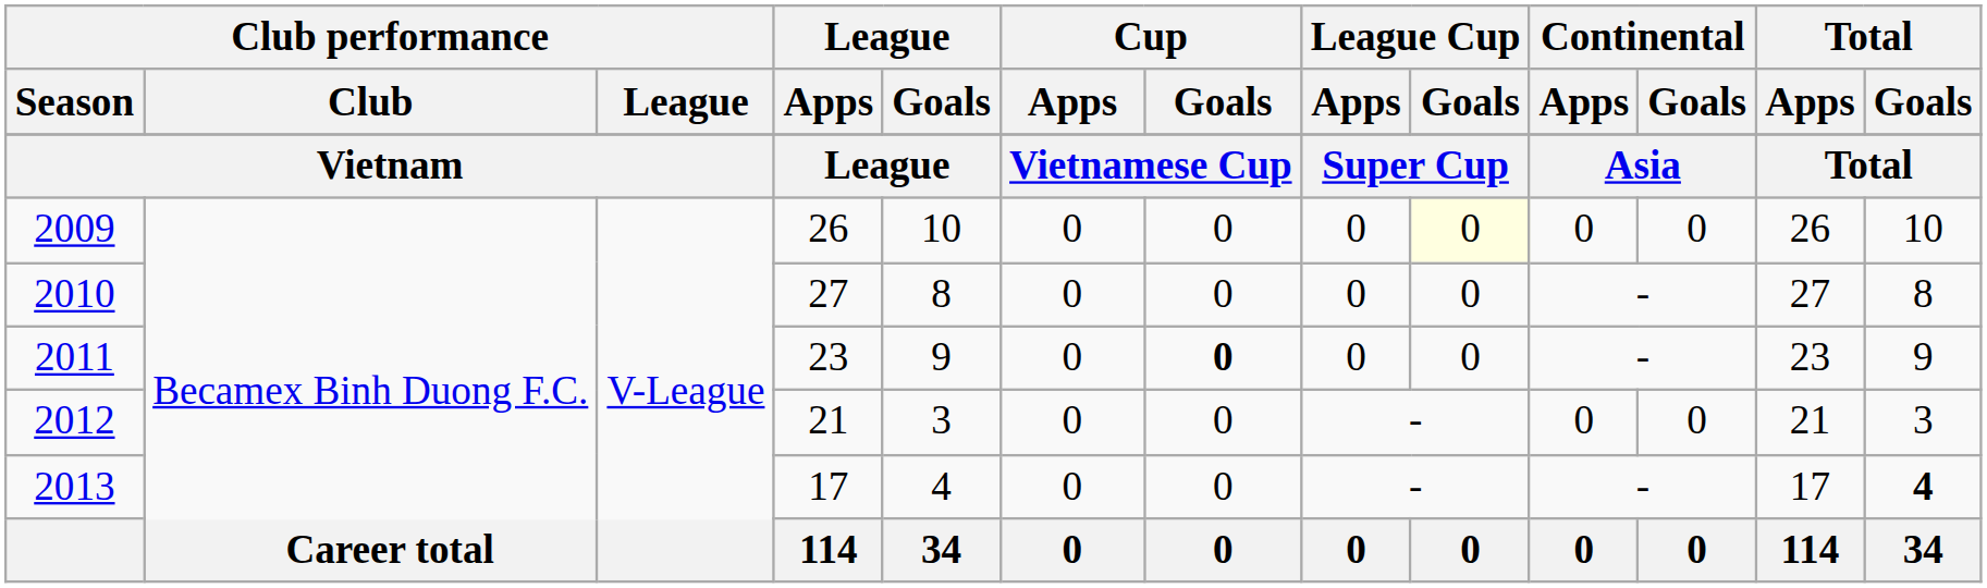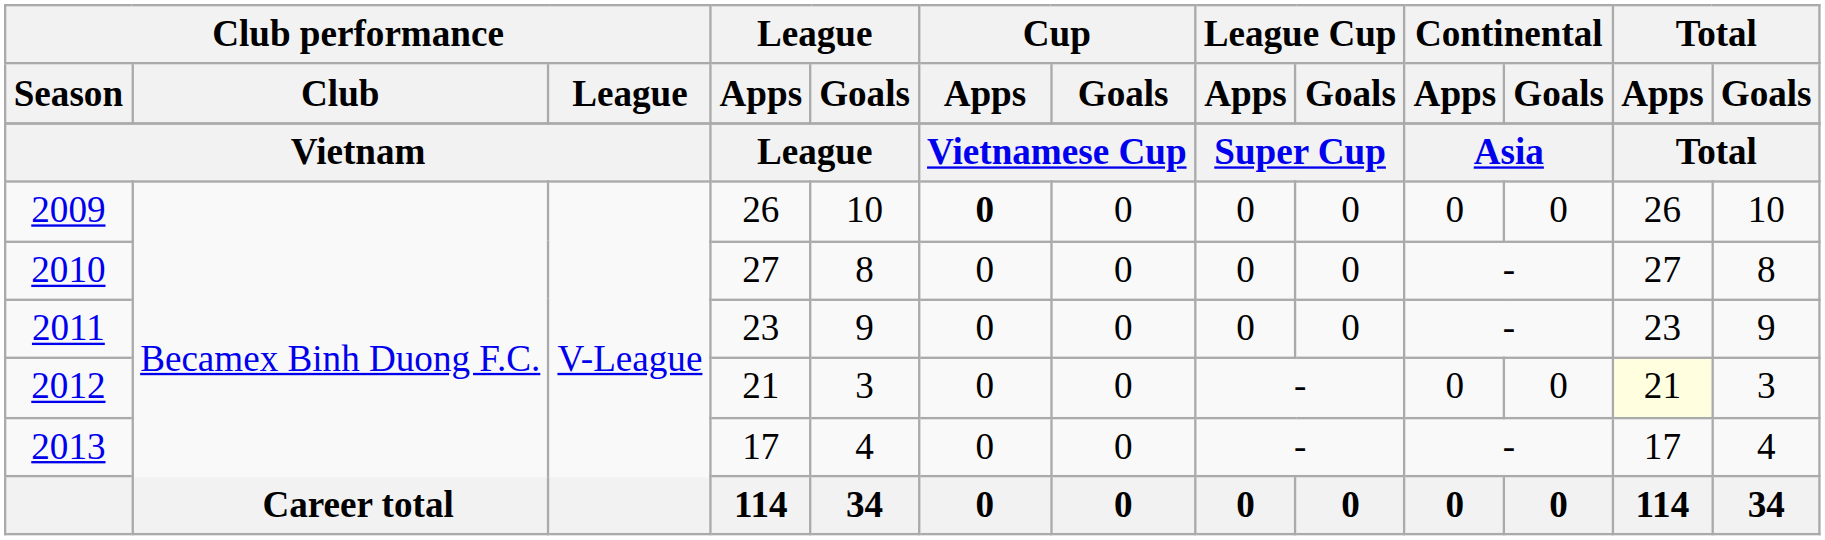2009 | Cup / Apps: normal -> bold
2009 | League Cup / Goals: lightyellow background -> no background
2011 | Cup / Goals: bold -> normal
2012 | Total / Apps: no background -> lightyellow background
2013 | Total / Goals: bold -> normal
